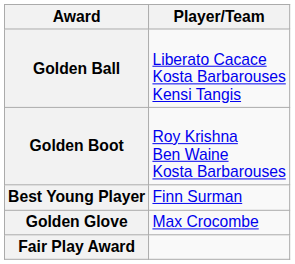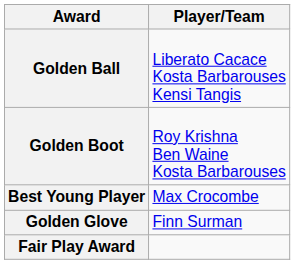Best Young Player | Player/Team: Finn Surman -> Max Crocombe
Golden Glove | Player/Team: Max Crocombe -> Finn Surman
